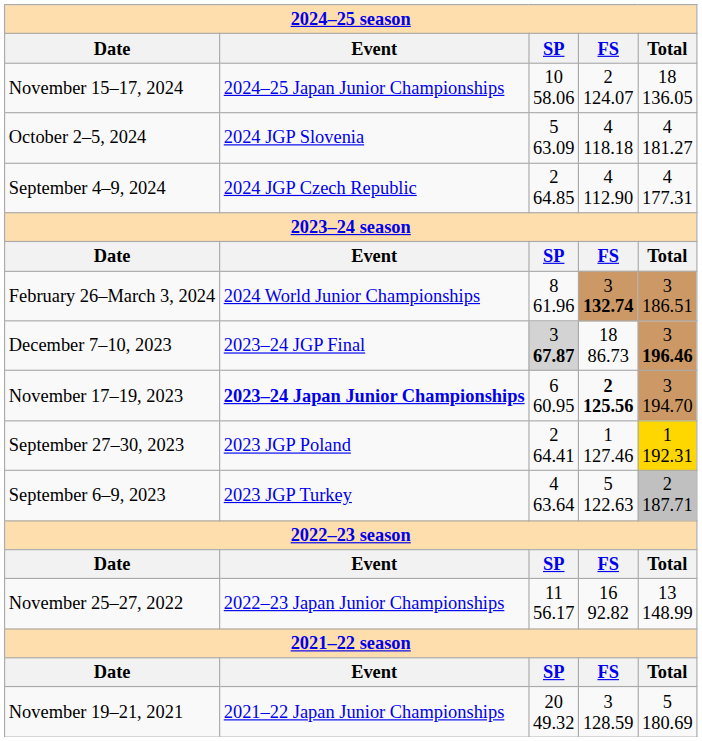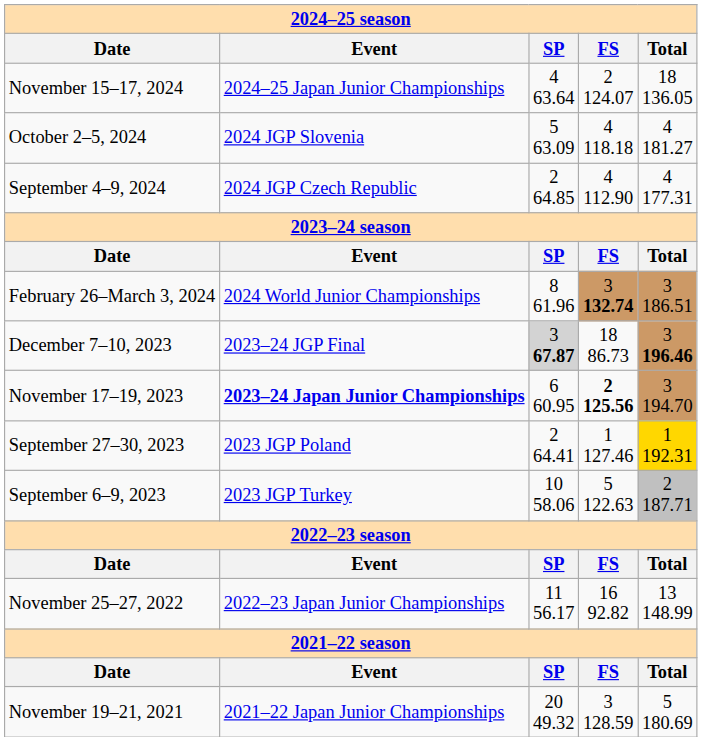November 15–17, 2024 | SP: 10 58.06 -> 4 63.64
September 6–9, 2023 | SP: 4 63.64 -> 10 58.06
